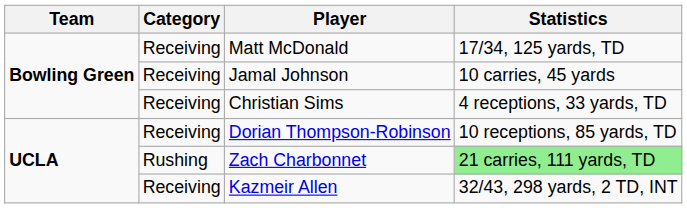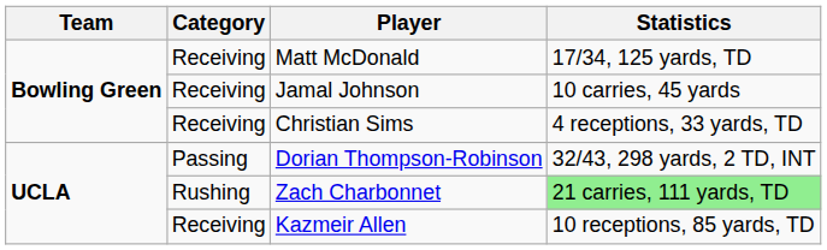Dorian Thompson-Robinson | Category: Receiving -> Passing
Dorian Thompson-Robinson | Statistics: 10 receptions, 85 yards, TD -> 32/43, 298 yards, 2 TD, INT
Kazmeir Allen | Statistics: 32/43, 298 yards, 2 TD, INT -> 10 receptions, 85 yards, TD
